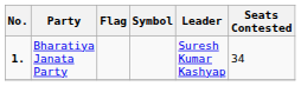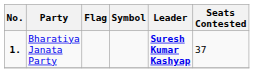Bharatiya Janata Party | Leader: normal -> bold
Bharatiya Janata Party | Seats Contested: 34 -> 37
